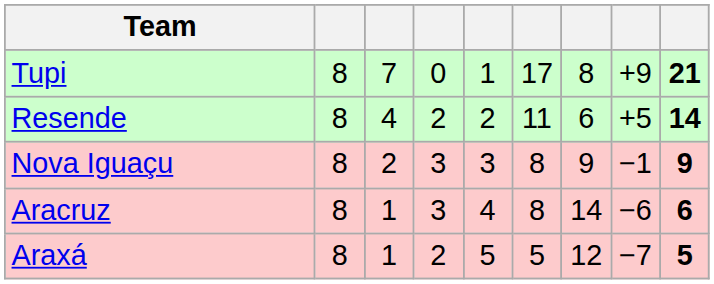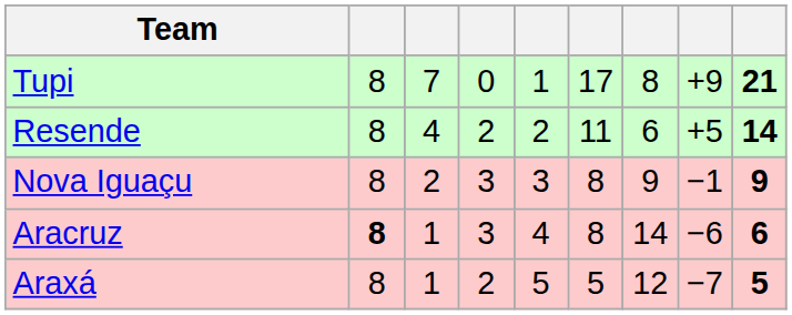Aracruz | column 2: normal -> bold
